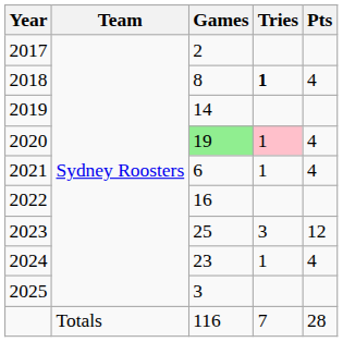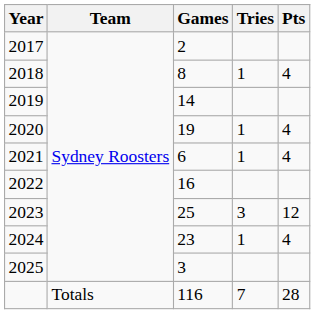2018 | Tries: bold -> normal
2020 | Games: lightgreen background -> no background
2020 | Tries: pink background -> no background
